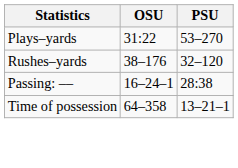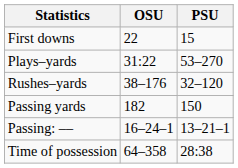+ row: First downs | 22 | 15
+ row: Passing yards | 182 | 150
Passing: –– | PSU: 28:38 -> 13–21–1
Time of possession | PSU: 13–21–1 -> 28:38
